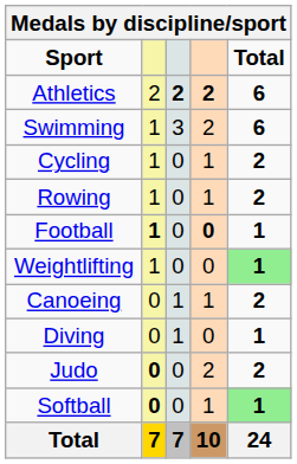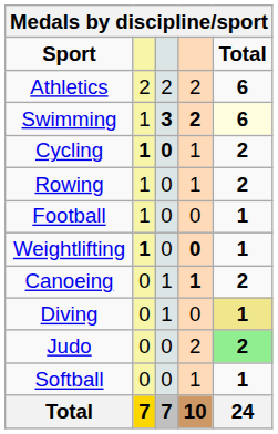Athletics | column 3: bold -> normal
Athletics | column 4: bold -> normal
Swimming | column 3: normal -> bold
Swimming | column 4: normal -> bold
Swimming | Total: no background -> lightyellow background
Cycling | column 2: normal -> bold
Cycling | column 3: normal -> bold
Football | column 2: bold -> normal
Football | column 4: bold -> normal
Weightlifting | column 2: normal -> bold
Weightlifting | column 4: normal -> bold
Weightlifting | Total: lightgreen background -> no background
Canoeing | column 4: normal -> bold
Diving | Total: no background -> khaki background
Judo | column 2: bold -> normal
Judo | Total: no background -> lightgreen background
Softball | column 2: bold -> normal
Softball | Total: lightgreen background -> no background
